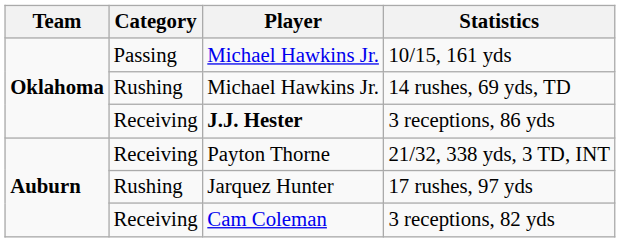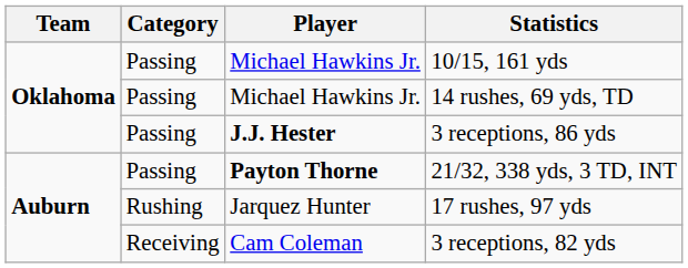14 rushes, 69 yds, TD | Category: Rushing -> Passing
3 receptions, 86 yds | Category: Receiving -> Passing
21/32, 338 yds, 3 TD, INT | Category: Receiving -> Passing
21/32, 338 yds, 3 TD, INT | Player: normal -> bold
